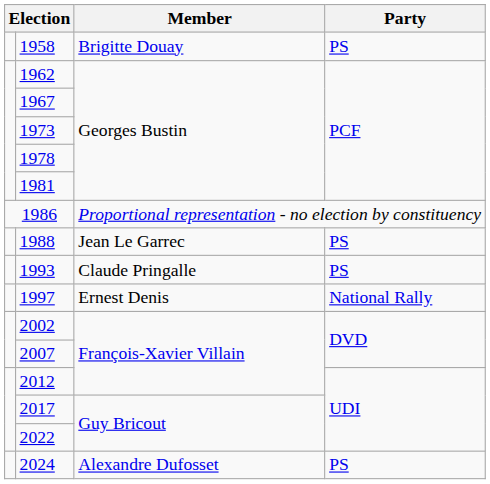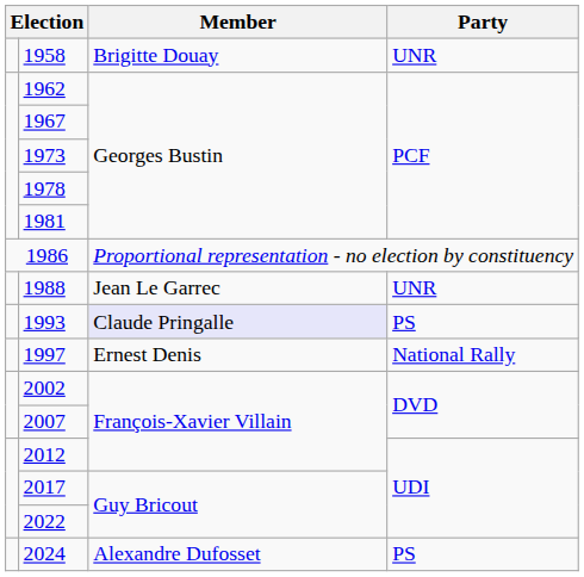1958 | Party: PS -> UNR
1988 | Party: PS -> UNR
1993 | Member: no background -> lavender background
